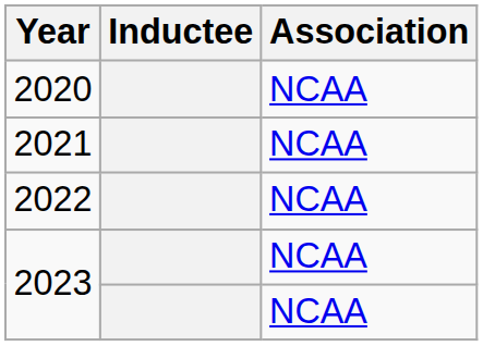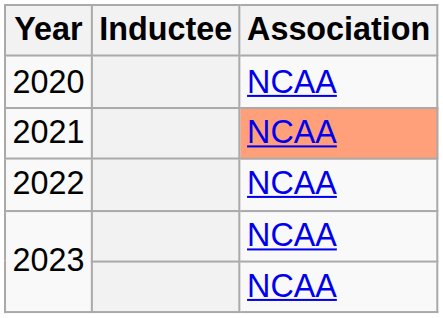2021 | Association: no background -> lightsalmon background
